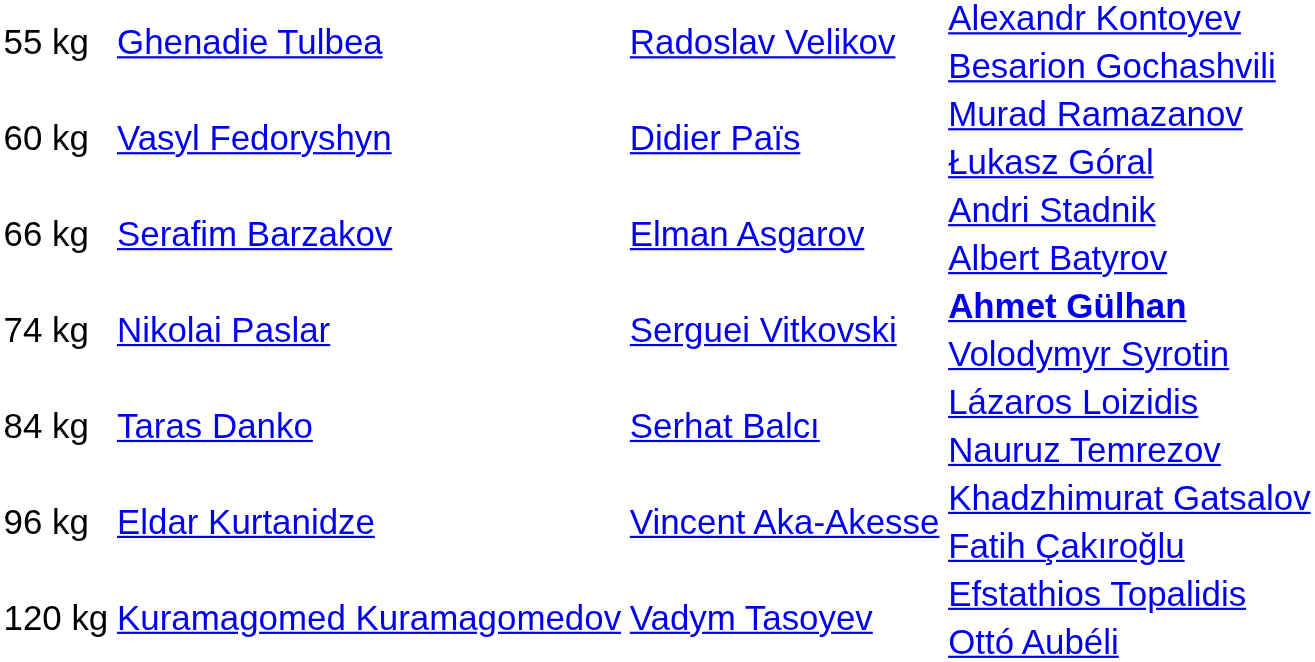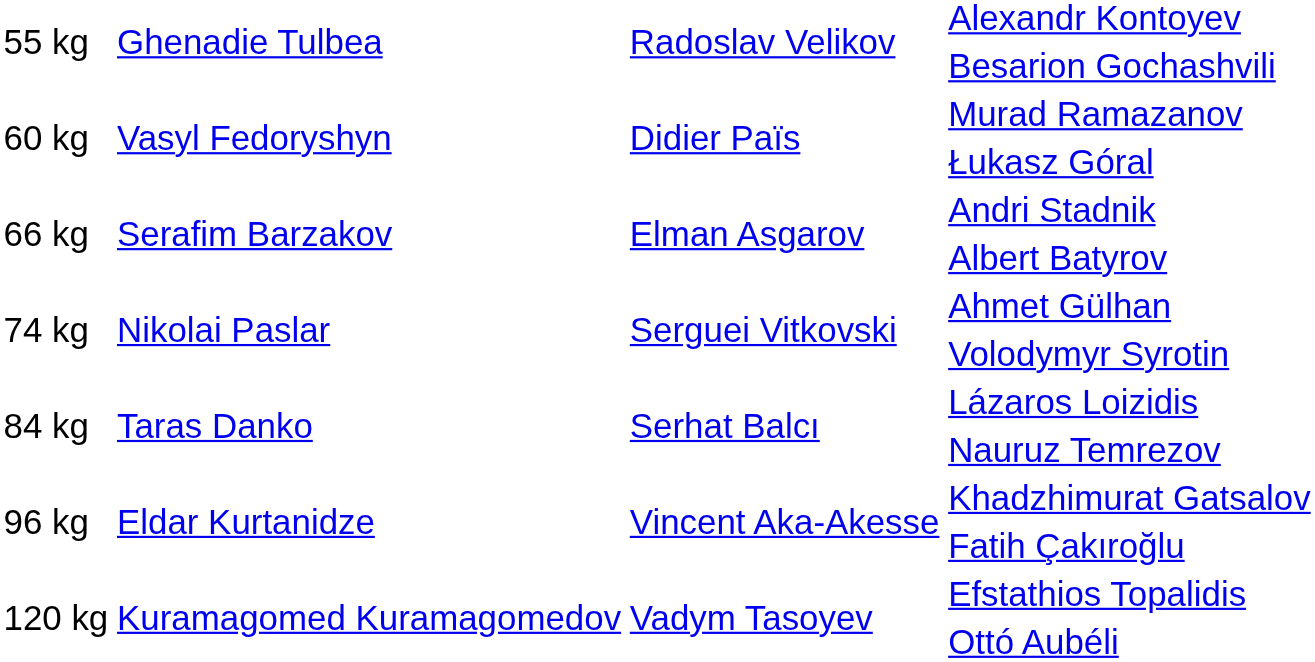Ahmet Gülhan | column 4: bold -> normal
